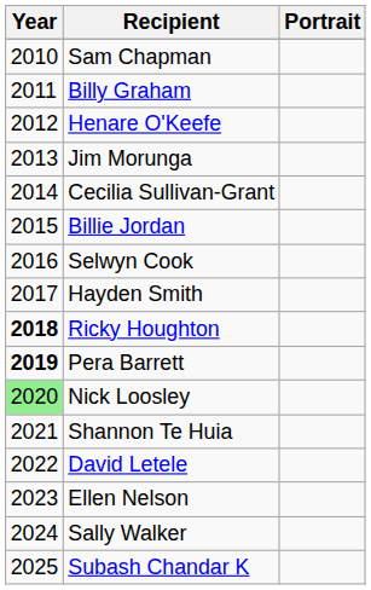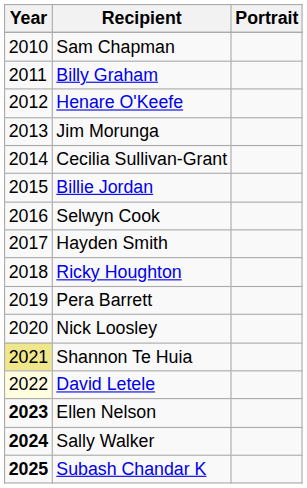Ricky Houghton | Year: bold -> normal
Pera Barrett | Year: bold -> normal
Nick Loosley | Year: lightgreen background -> no background
Shannon Te Huia | Year: no background -> khaki background
David Letele | Year: no background -> lightyellow background
Ellen Nelson | Year: normal -> bold
Sally Walker | Year: normal -> bold
Subash Chandar K | Year: normal -> bold
